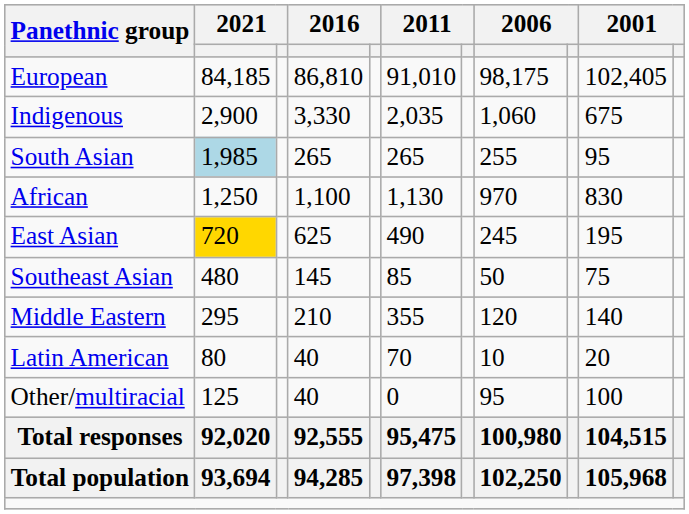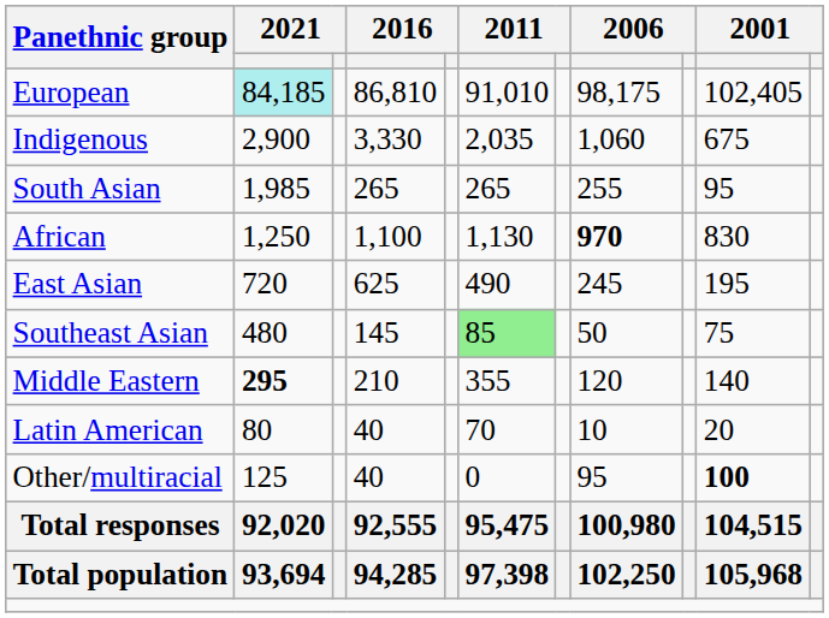European | column 2: no background -> paleturquoise background
South Asian | column 2: lightblue background -> no background
African | column 8: normal -> bold
East Asian | column 2: gold background -> no background
Southeast Asian | column 6: no background -> lightgreen background
Middle Eastern | column 2: normal -> bold
Other/multiracial | column 10: normal -> bold
